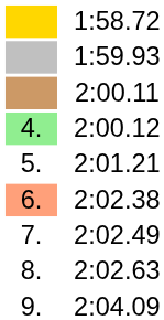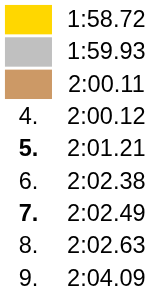2:00.12 | column 1: lightgreen background -> no background
2:01.21 | column 1: normal -> bold
2:02.38 | column 1: lightsalmon background -> no background
2:02.49 | column 1: normal -> bold
